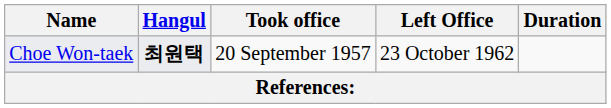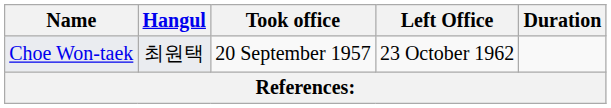Choe Won-taek | Hangul: bold -> normal
